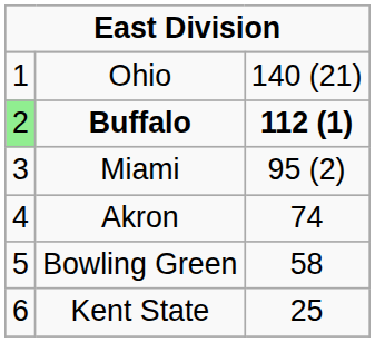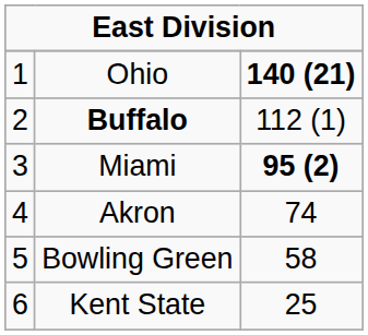Ohio | column 3: normal -> bold
Buffalo | column 1: lightgreen background -> no background
Buffalo | column 3: bold -> normal
Miami | column 3: normal -> bold
